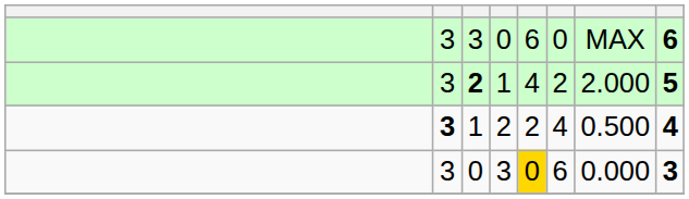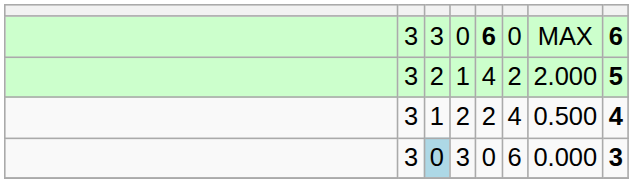row 2 | column 5: normal -> bold
row 3 | column 3: bold -> normal
row 4 | column 2: bold -> normal
row 5 | column 3: no background -> lightblue background
row 5 | column 5: gold background -> no background
